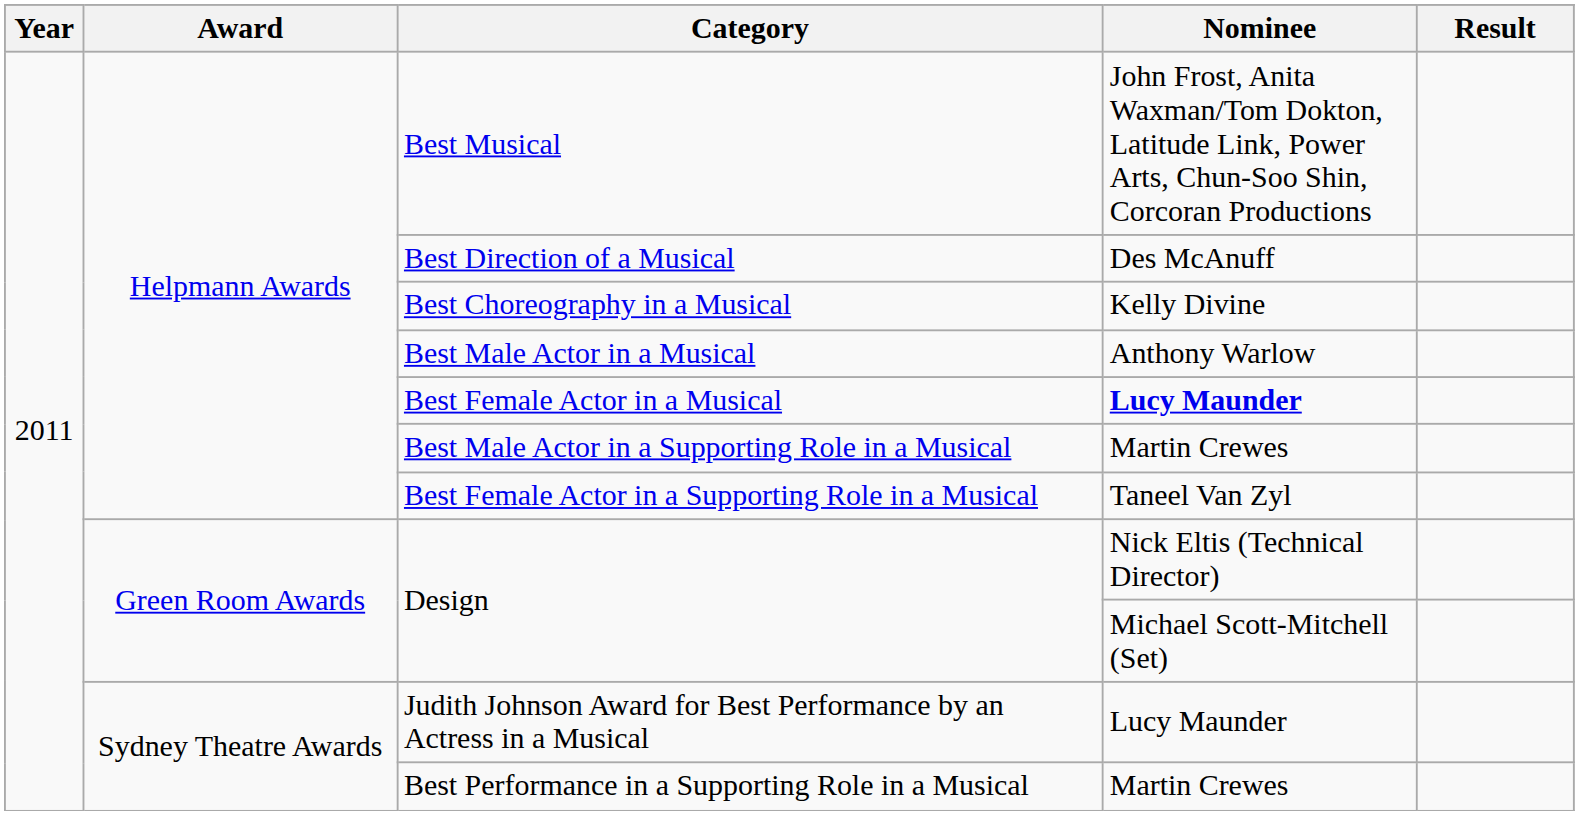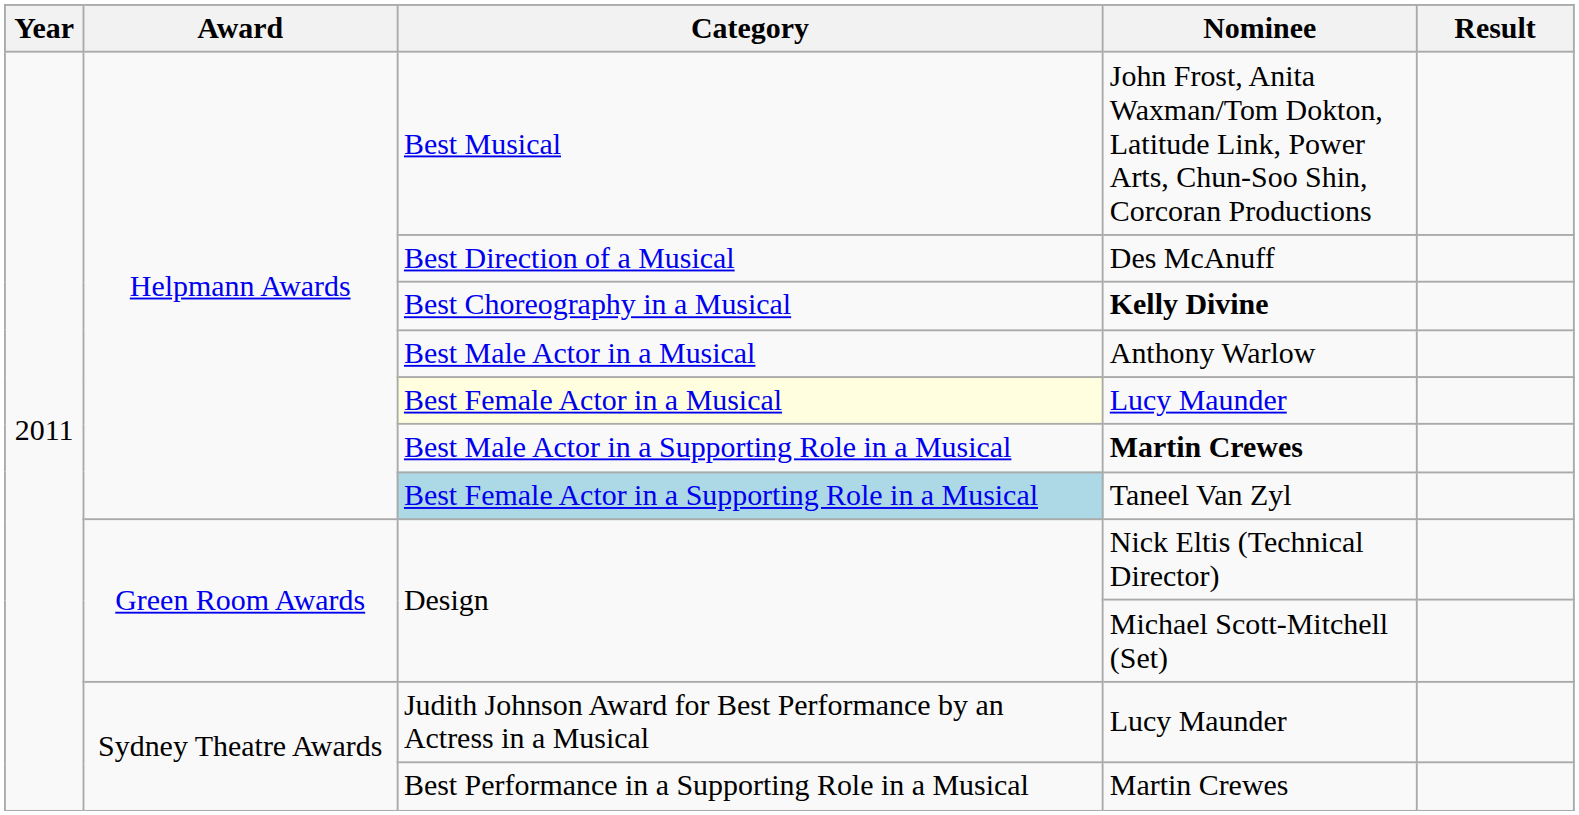Best Choreography in a Musical | Nominee: normal -> bold
Best Female Actor in a Musical | Category: no background -> lightyellow background
Best Female Actor in a Musical | Nominee: bold -> normal
Best Male Actor in a Supporting Role in a Musical | Nominee: normal -> bold
Best Female Actor in a Supporting Role in a Musical | Category: no background -> lightblue background
